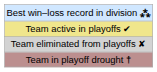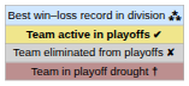row 2 | column 1: normal -> bold
